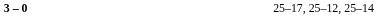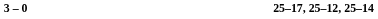row 1 | column 2: normal -> bold
